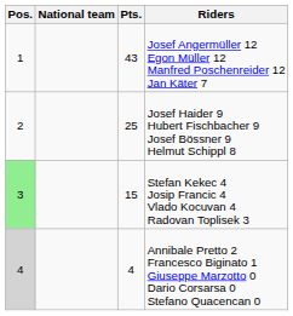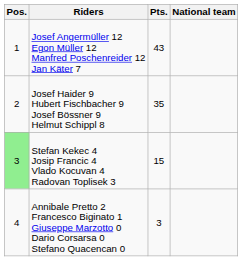columns swapped: National team <-> Riders
row 3 | Pts.: 25 -> 35
row 5 | Pos.: lightgrey background -> no background
row 5 | Pts.: 4 -> 3
